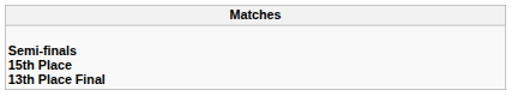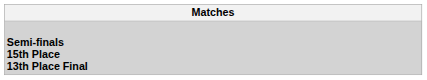row 2 | column 1: no background -> lightgrey background
